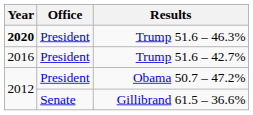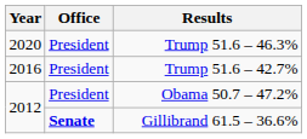Trump 51.6 – 46.3% | Year: bold -> normal
Gillibrand 61.5 – 36.6% | Office: normal -> bold
